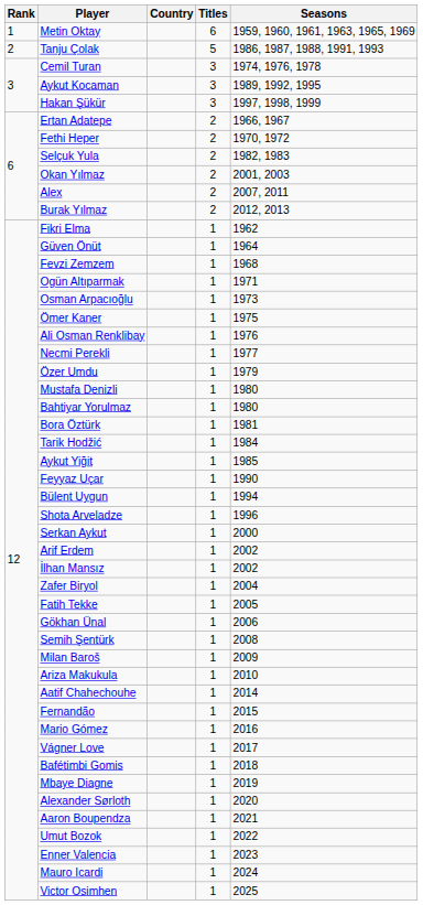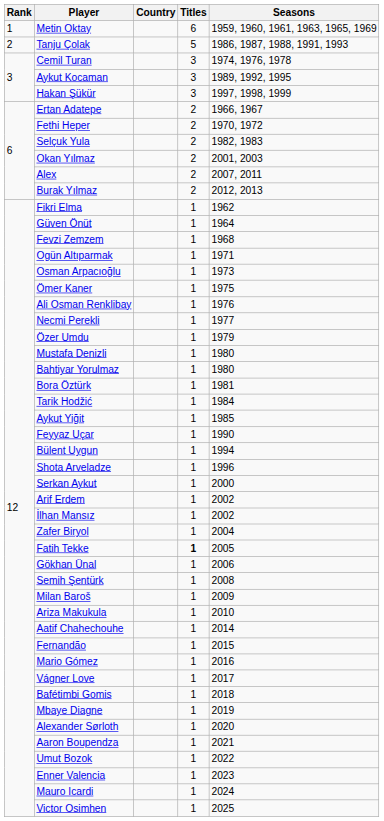Fatih Tekke | Titles: normal -> bold
